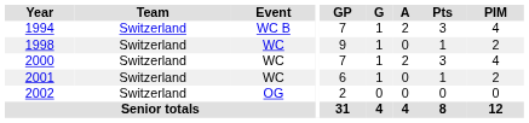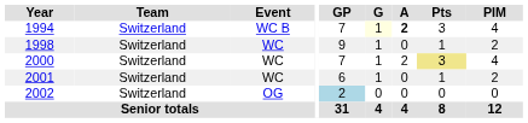1994 | G: no background -> lightyellow background
1994 | A: normal -> bold
2000 | Pts: no background -> khaki background
2002 | GP: no background -> lightblue background
